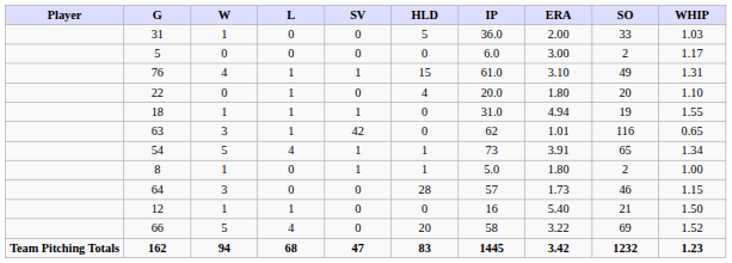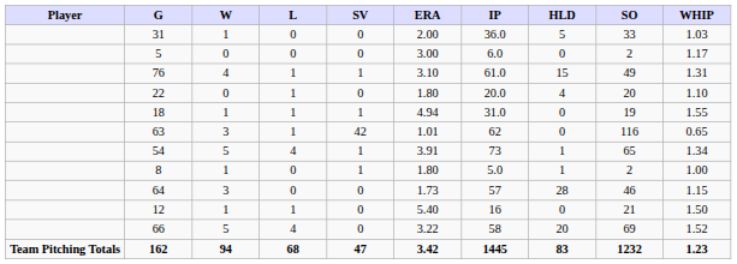columns swapped: HLD <-> ERA
